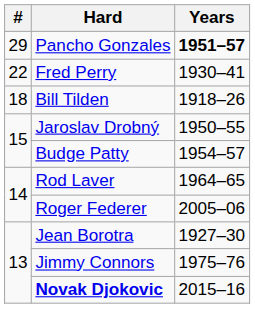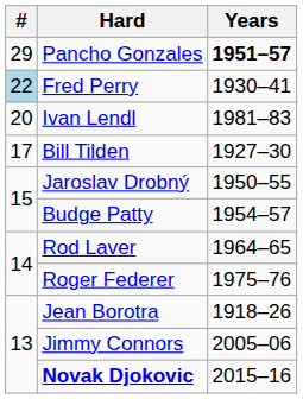Fred Perry | #: no background -> lightblue background
+ row: 20 | Ivan Lendl | 1981–83
Bill Tilden | #: 18 -> 17
Bill Tilden | Years: 1918–26 -> 1927–30
Roger Federer | Years: 2005–06 -> 1975–76
Jean Borotra | Years: 1927–30 -> 1918–26
Jimmy Connors | Years: 1975–76 -> 2005–06
